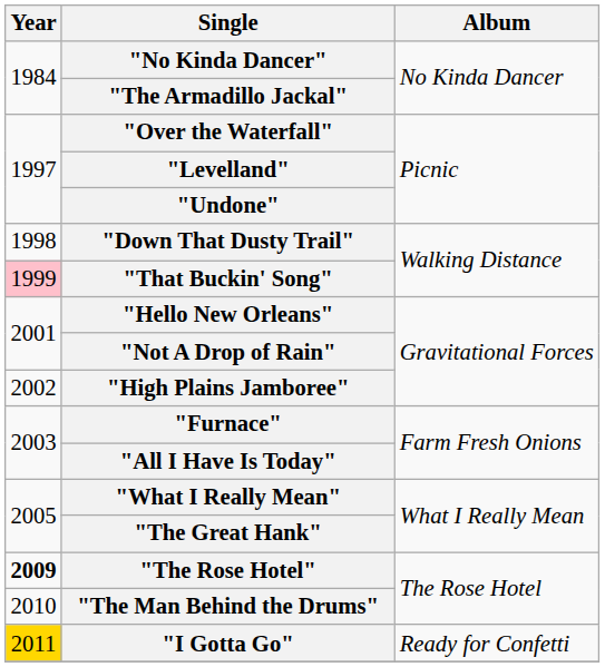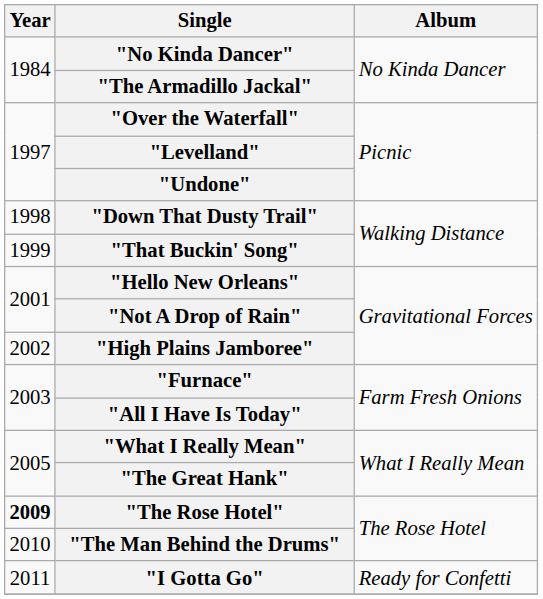"That Buckin' Song" | Year: pink background -> no background
"I Gotta Go" | Year: gold background -> no background
